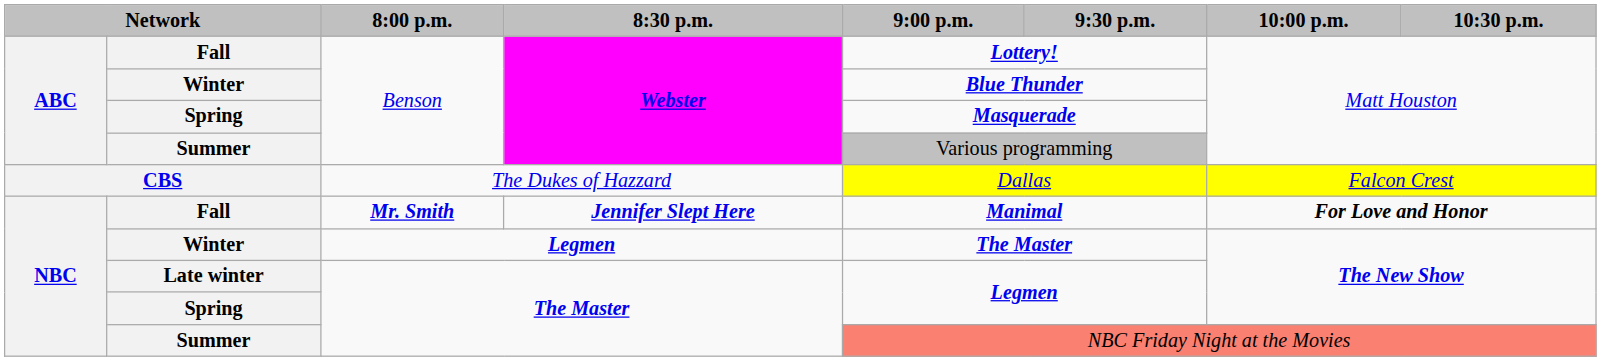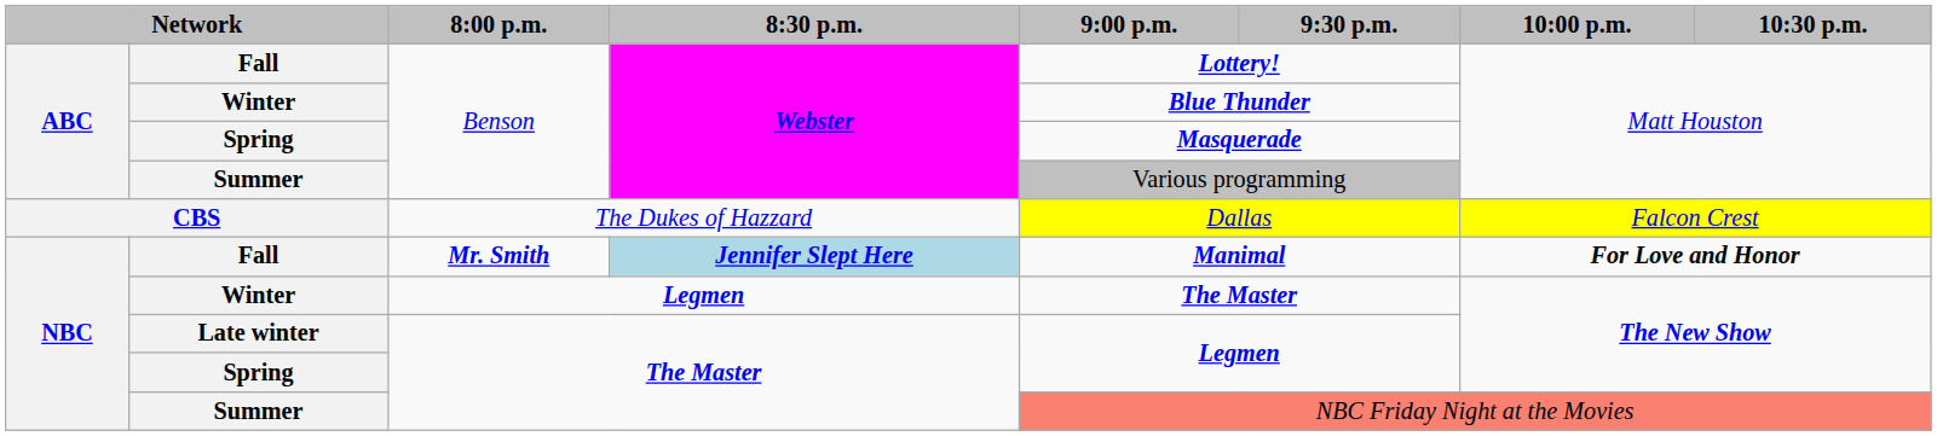Fall / Mr. Smith | 8:30 p.m.: no background -> lightblue background
